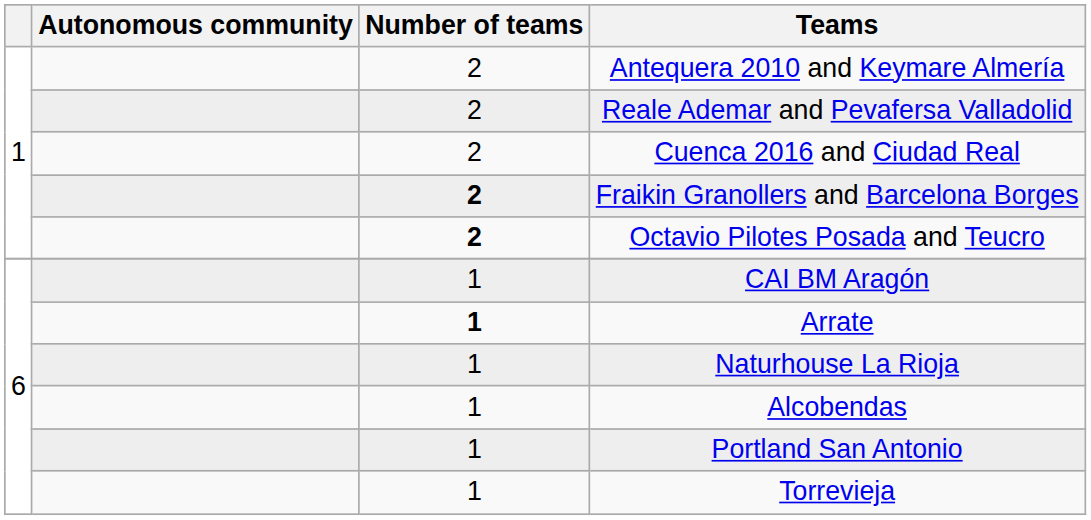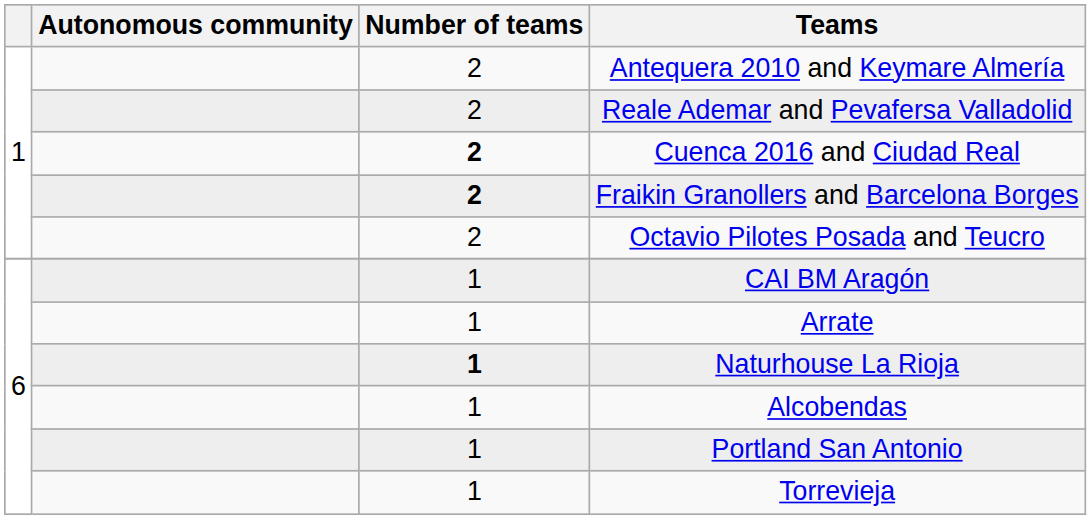Cuenca 2016 and Ciudad Real | Number of teams: normal -> bold
Octavio Pilotes Posada and Teucro | Number of teams: bold -> normal
Arrate | Number of teams: bold -> normal
Naturhouse La Rioja | Number of teams: normal -> bold
